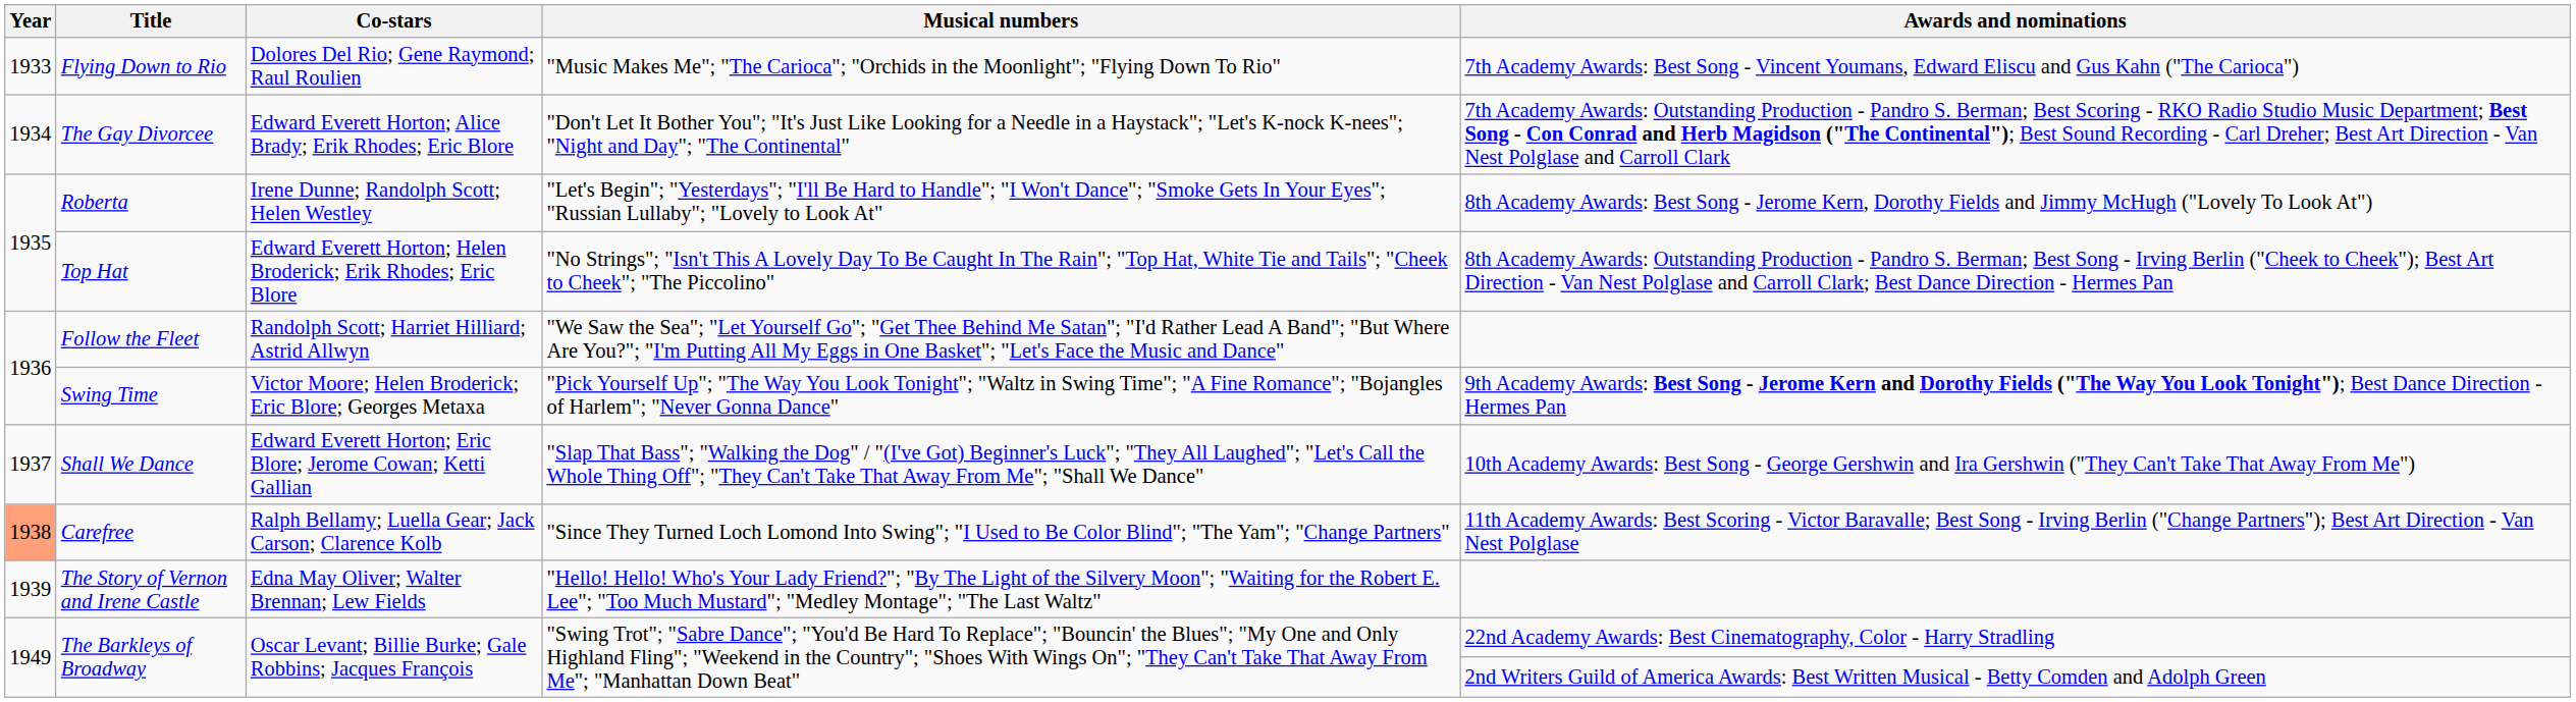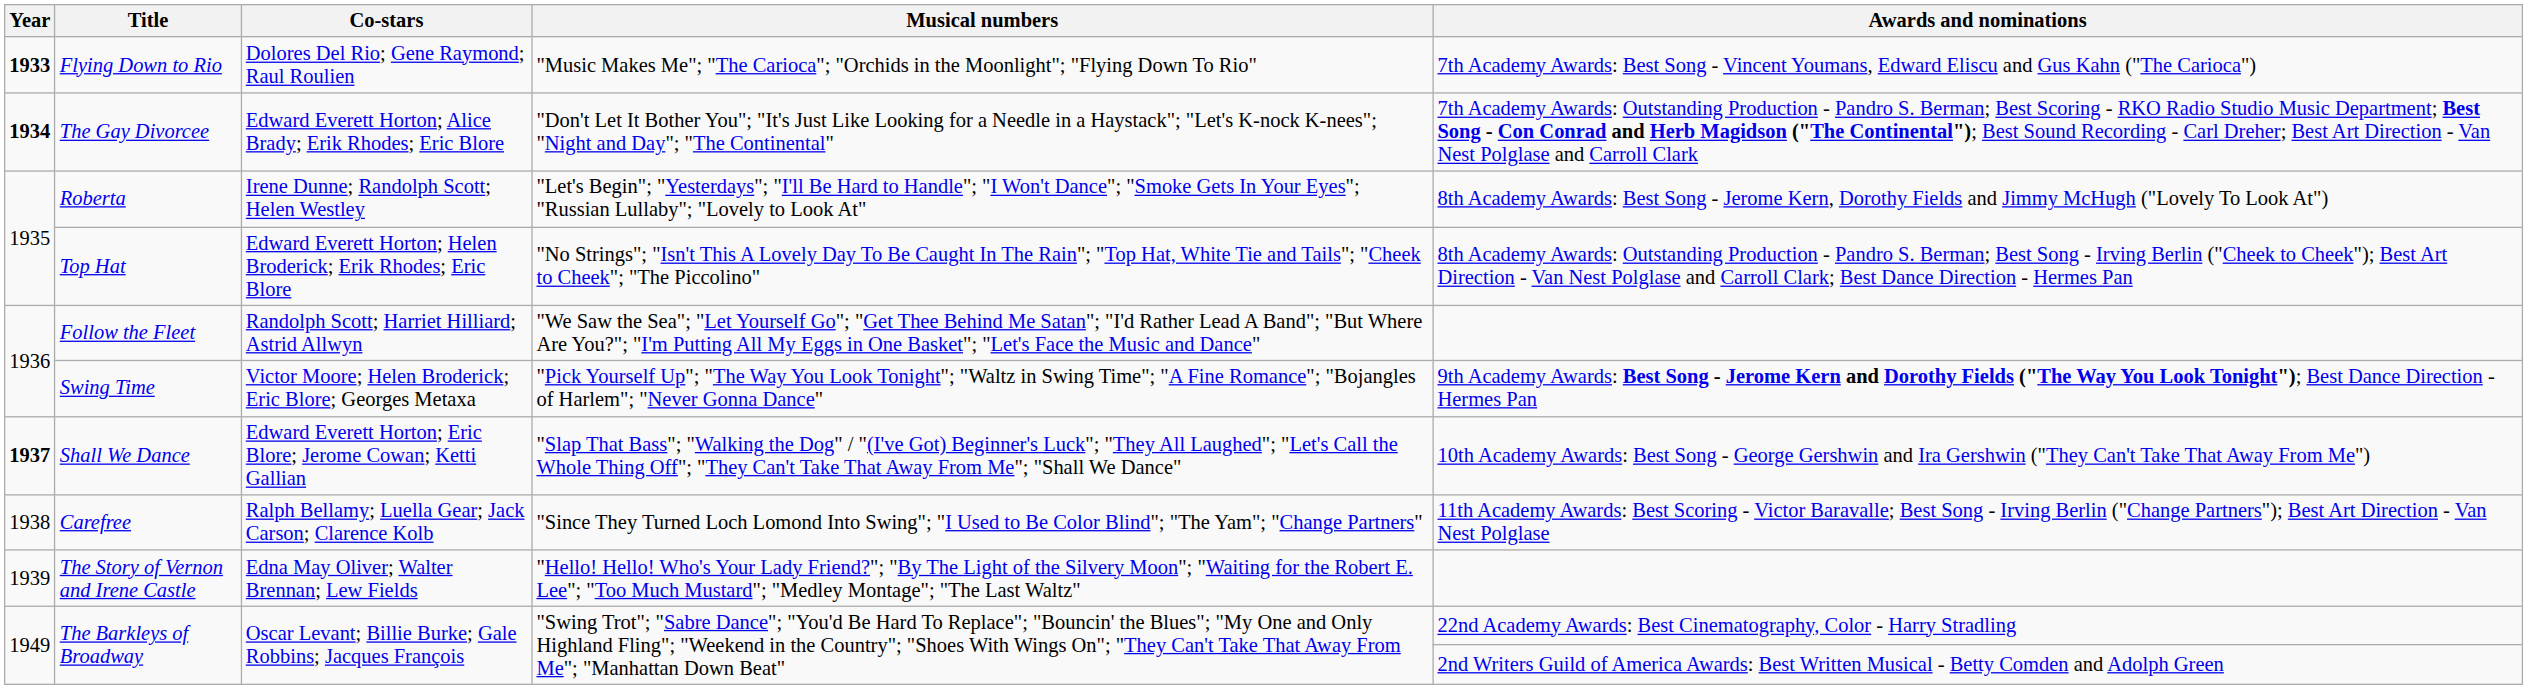Flying Down to Rio | Year: normal -> bold
The Gay Divorcee | Year: normal -> bold
Shall We Dance | Year: normal -> bold
Carefree | Year: lightsalmon background -> no background
